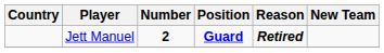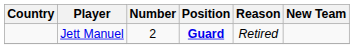Jett Manuel | Number: bold -> normal
Jett Manuel | Reason: bold -> normal
